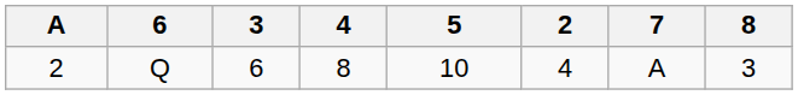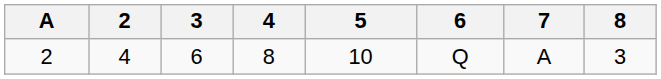columns swapped: 2 <-> 6
